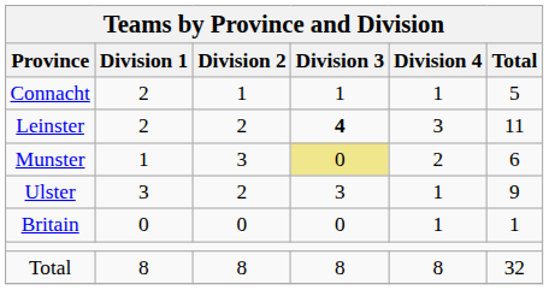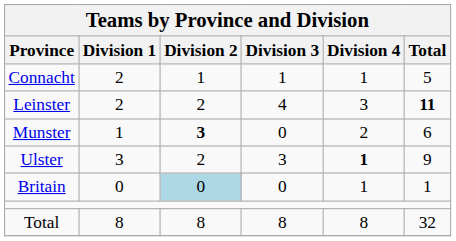Leinster | Division 3: bold -> normal
Leinster | Total: normal -> bold
Munster | Division 2: normal -> bold
Munster | Division 3: khaki background -> no background
Ulster | Division 4: normal -> bold
Britain | Division 2: no background -> lightblue background
